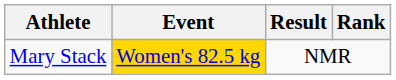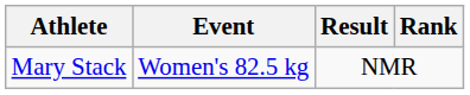Mary Stack | Event: gold background -> no background
